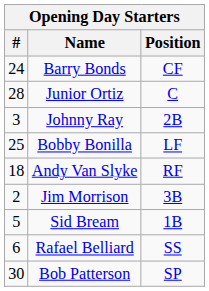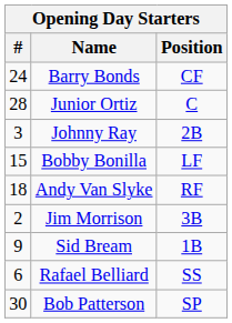Bobby Bonilla | #: 25 -> 15
Sid Bream | #: 5 -> 9
